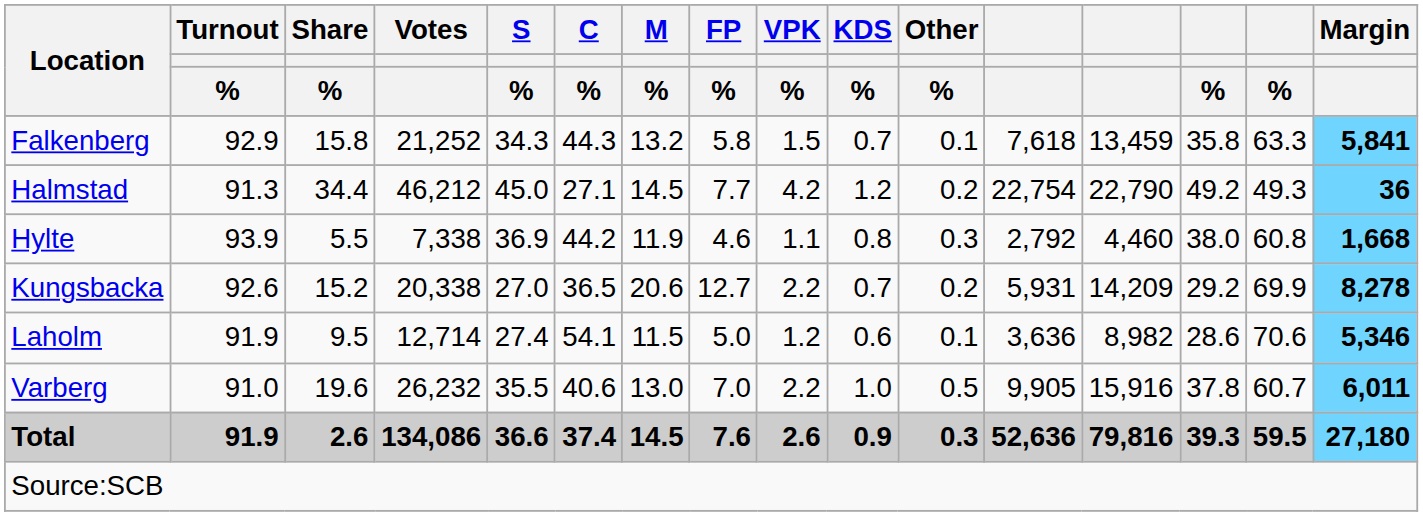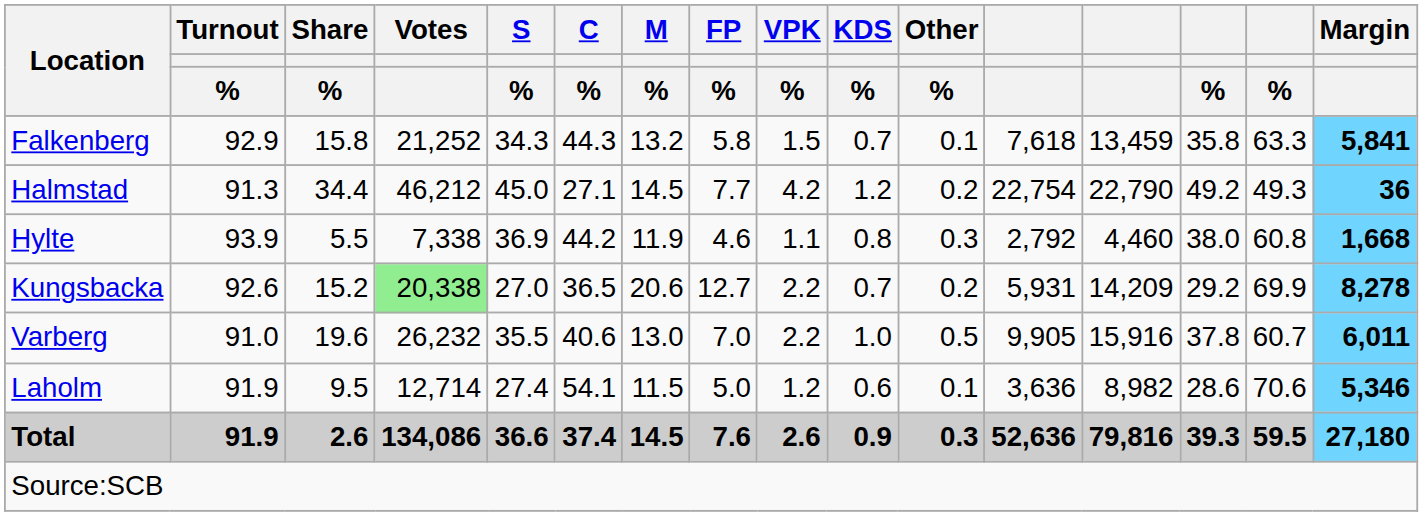Kungsbacka | Votes: no background -> lightgreen background
rows swapped: Laholm <-> Varberg
